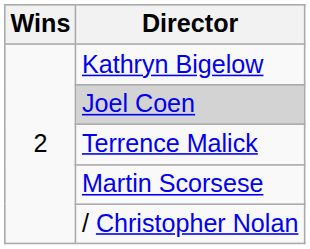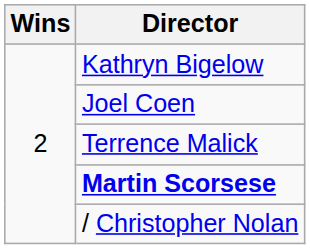Joel Coen | Director: lightgrey background -> no background
Martin Scorsese | Director: normal -> bold
